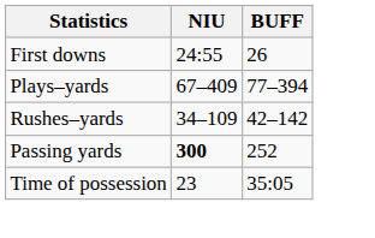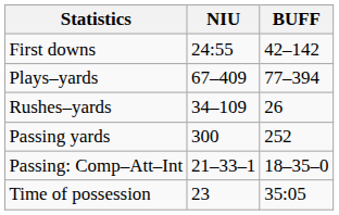First downs | BUFF: 26 -> 42–142
Rushes–yards | BUFF: 42–142 -> 26
Passing yards | NIU: bold -> normal
+ row: Passing: Comp–Att–Int | 21–33–1 | 18–35–0
